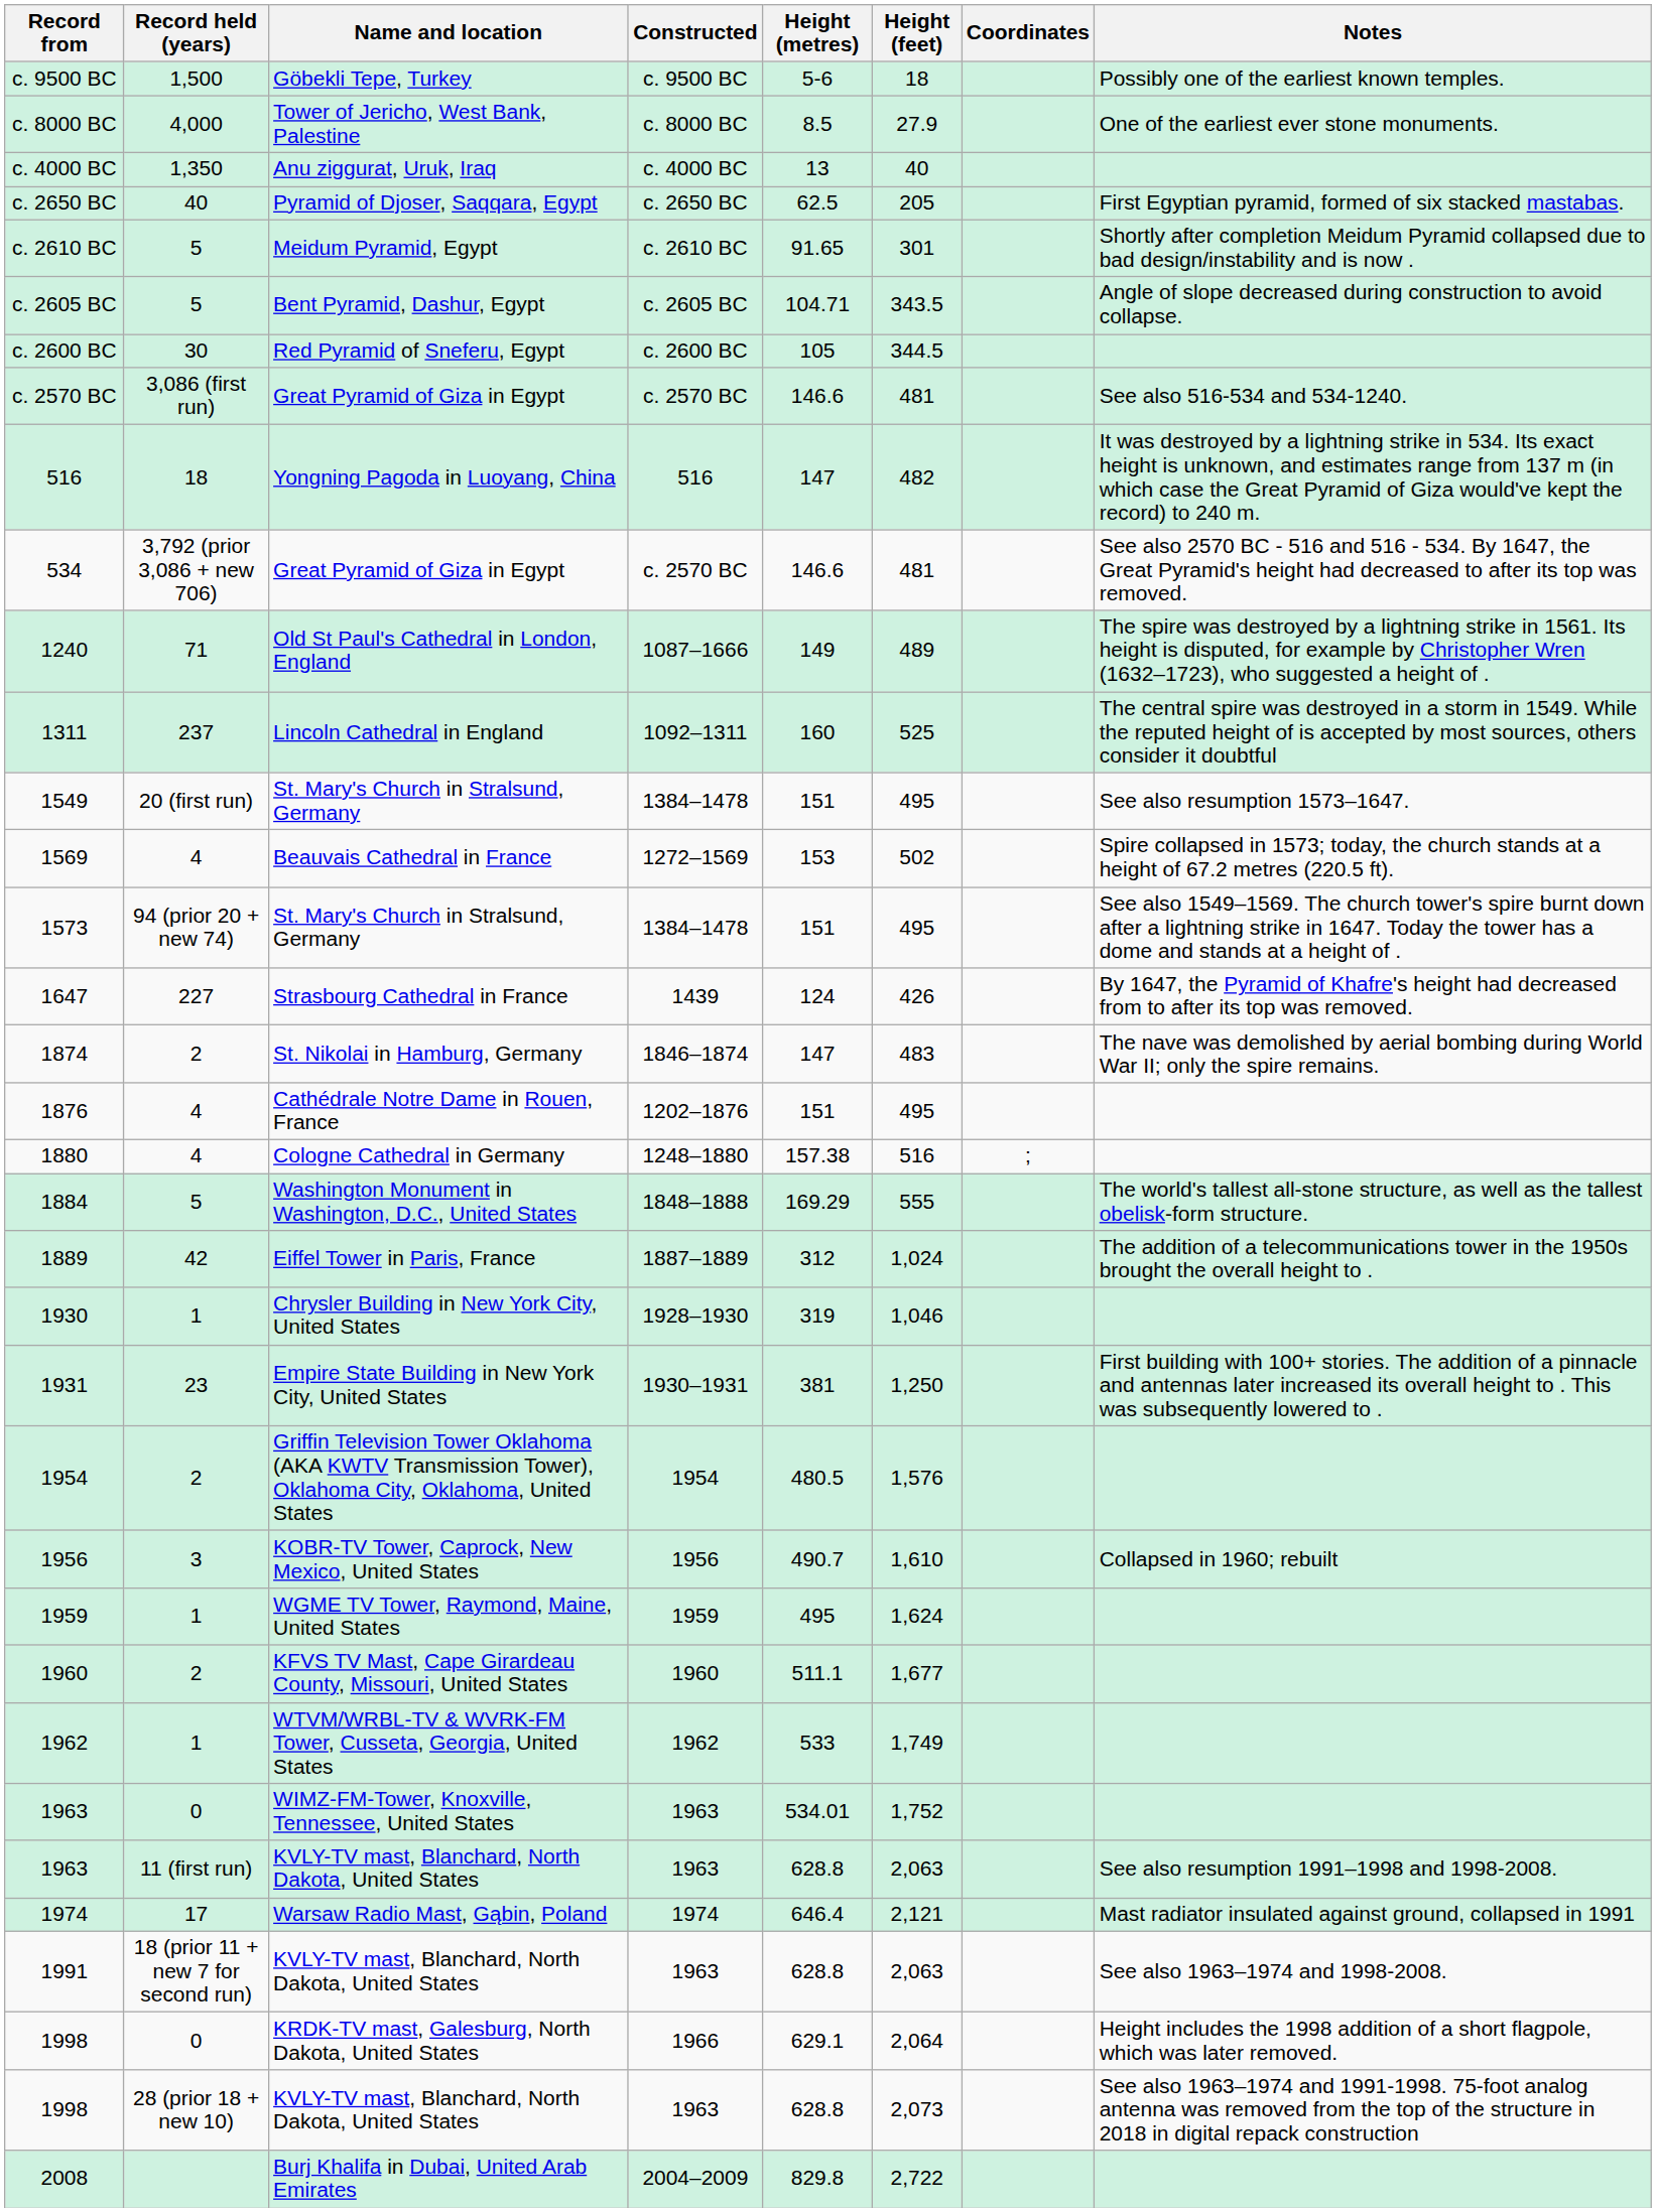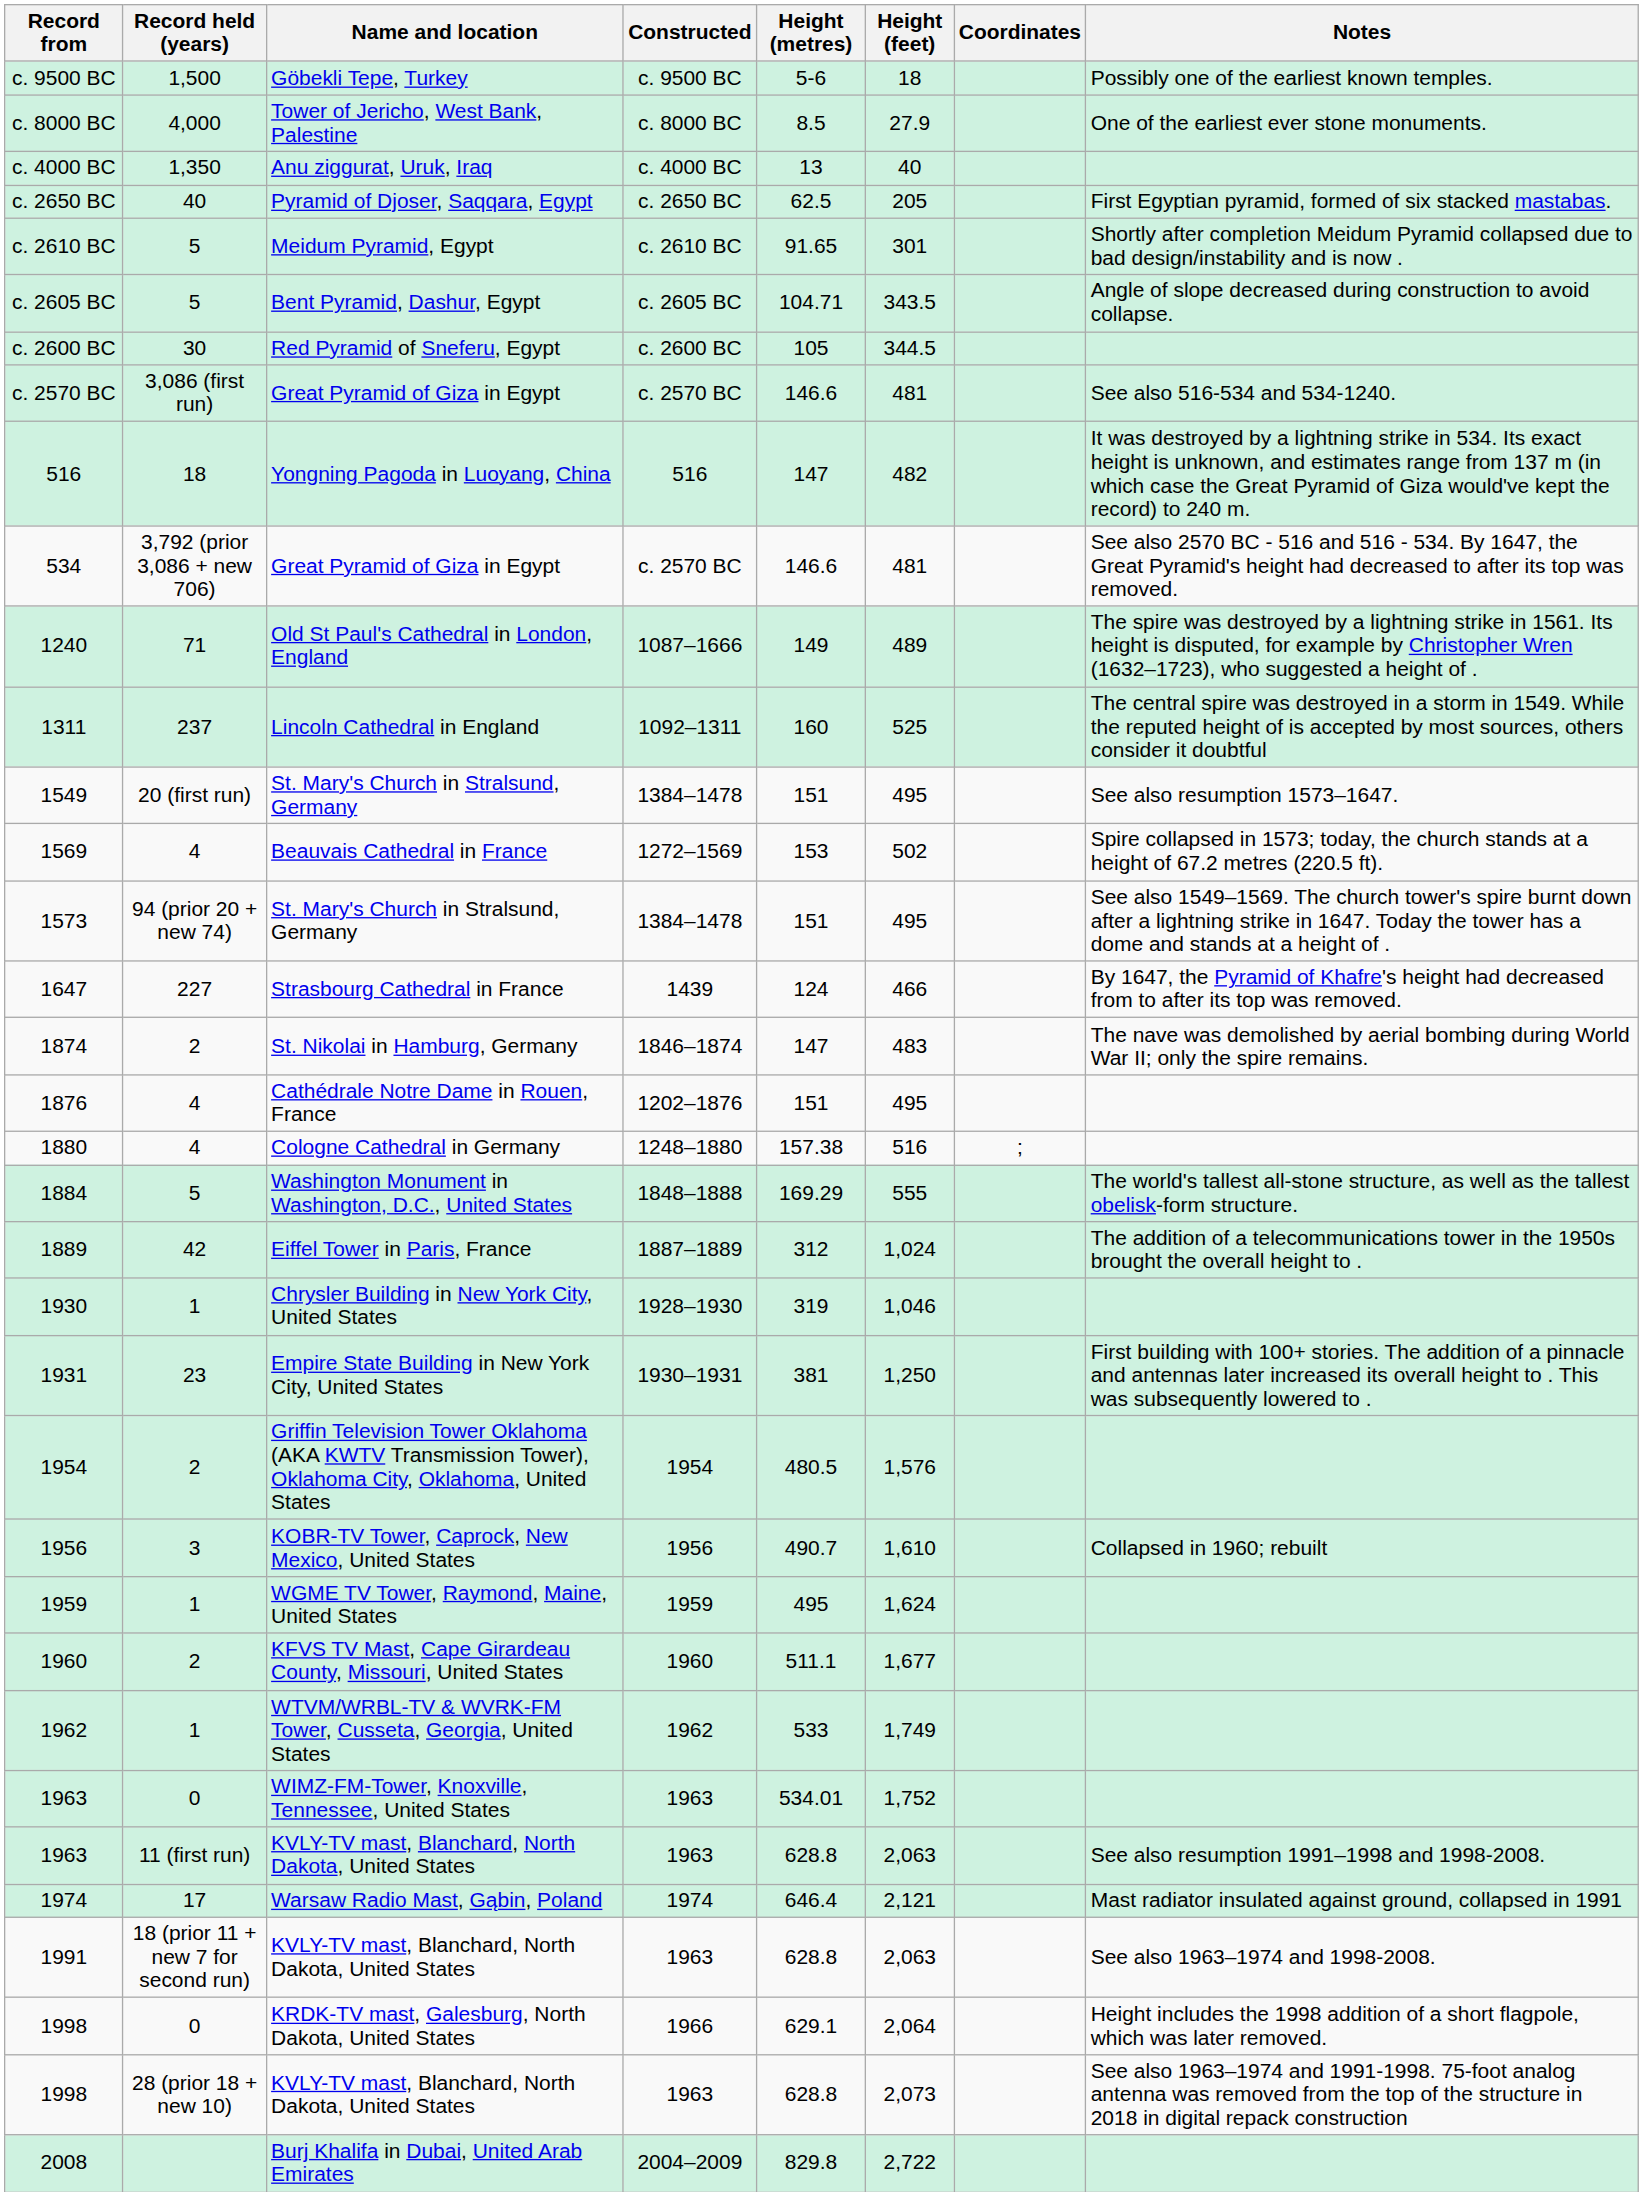1647 | Height (feet): 426 -> 466
